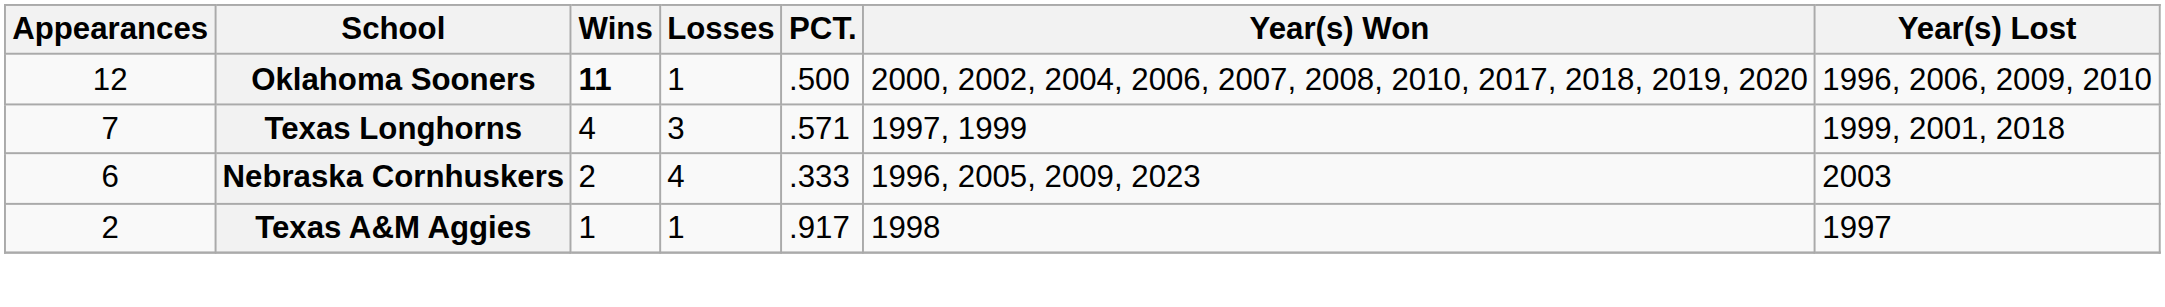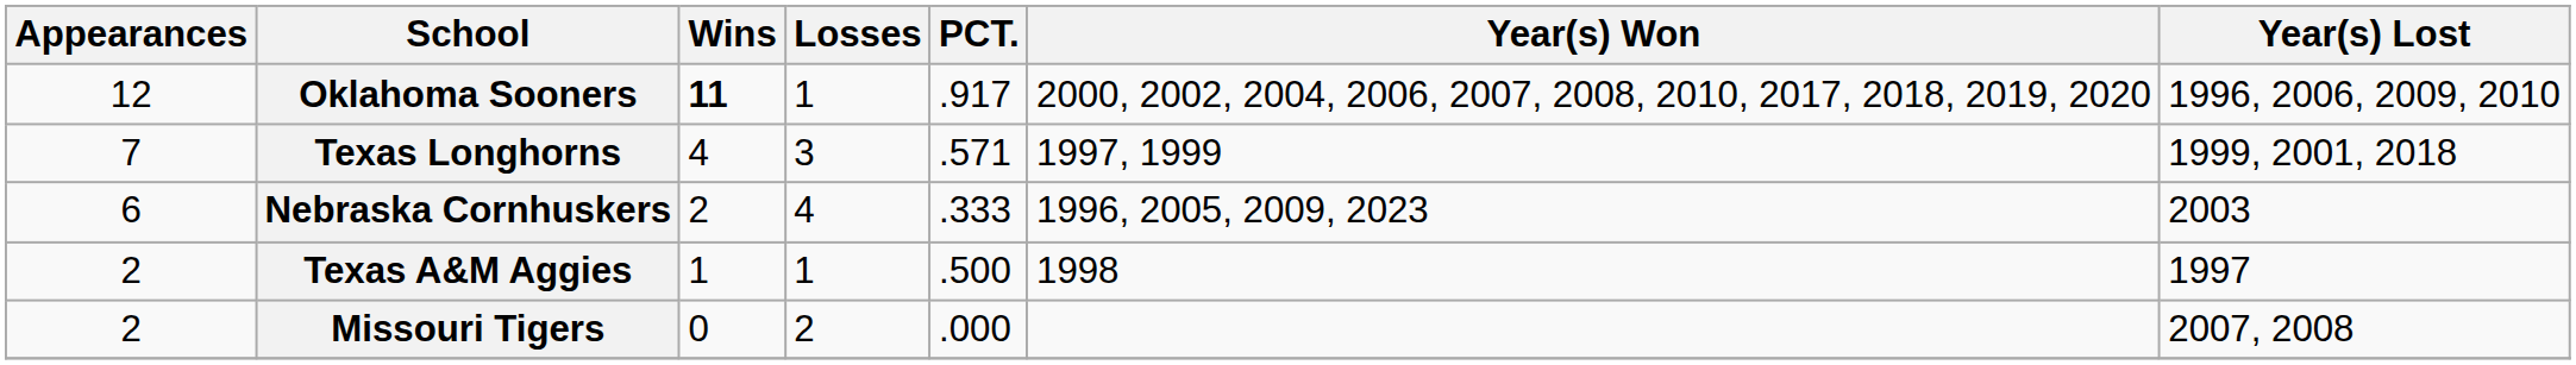Oklahoma Sooners | PCT.: .500 -> .917
Texas A&M Aggies | PCT.: .917 -> .500
+ row: 2 | Missouri Tigers | 0 | 2 | .000 | 2007, 2008
